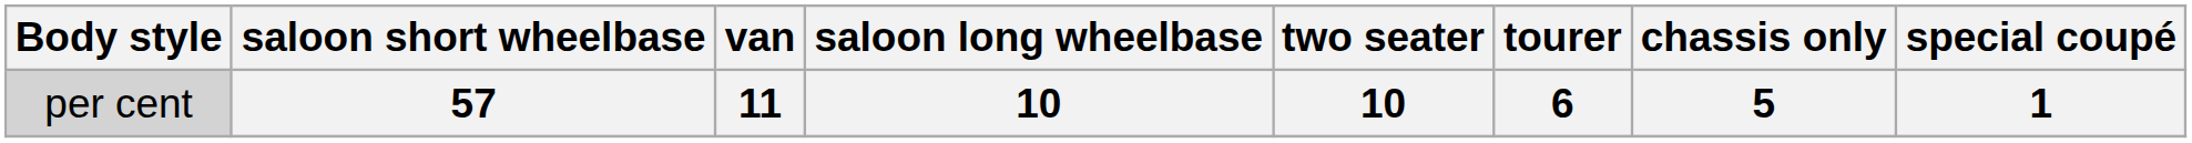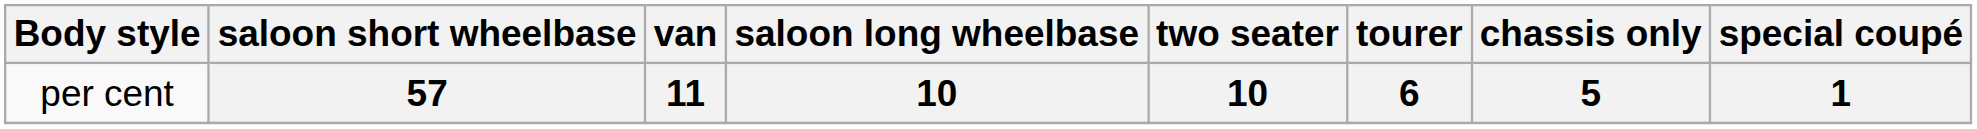57 | Body style: lightgrey background -> no background
